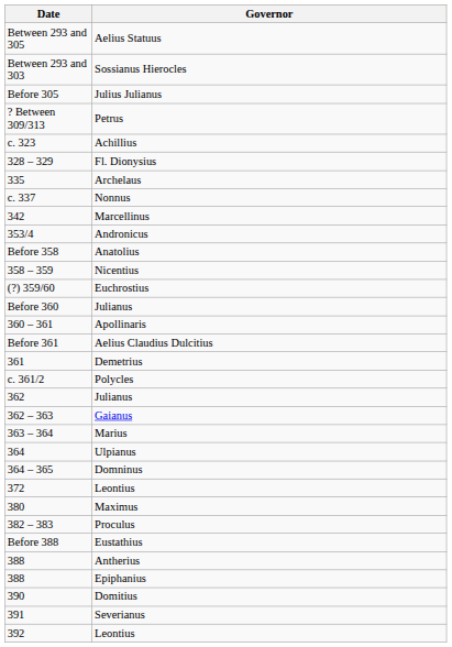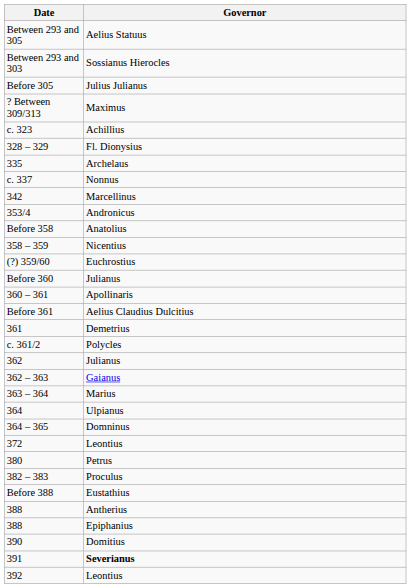row 5 | Governor: Petrus -> Maximus
row 26 | Governor: Maximus -> Petrus
row 32 | Governor: normal -> bold
